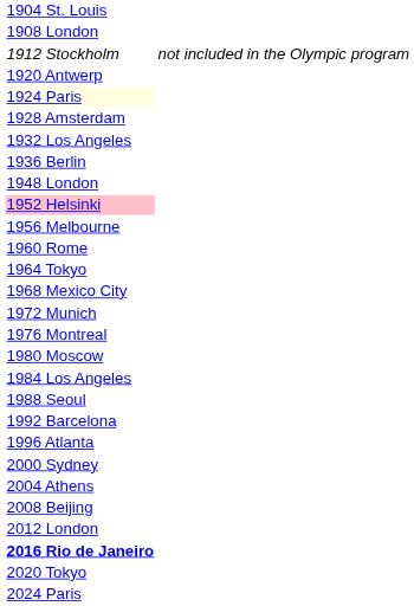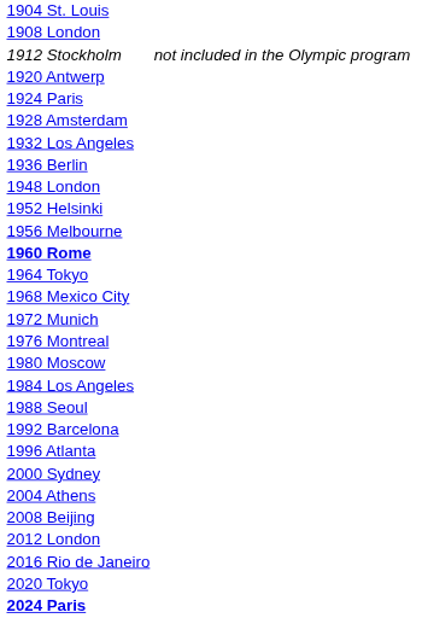1924 Paris | column 1: lightyellow background -> no background
1952 Helsinki | column 1: pink background -> no background
1960 Rome | column 1: normal -> bold
2016 Rio de Janeiro | column 1: bold -> normal
2024 Paris | column 1: normal -> bold
